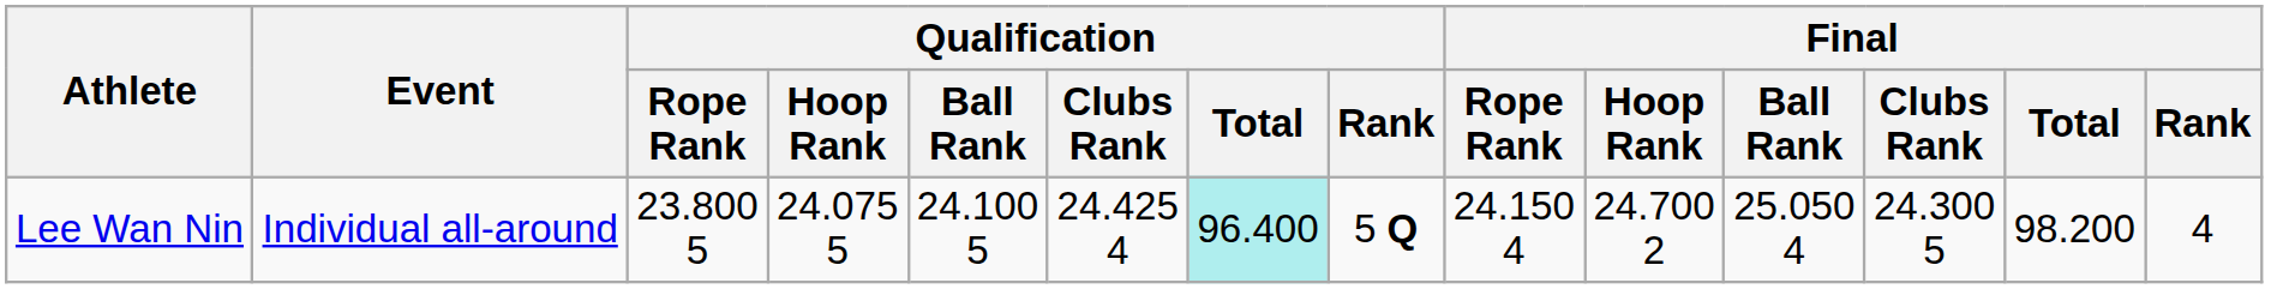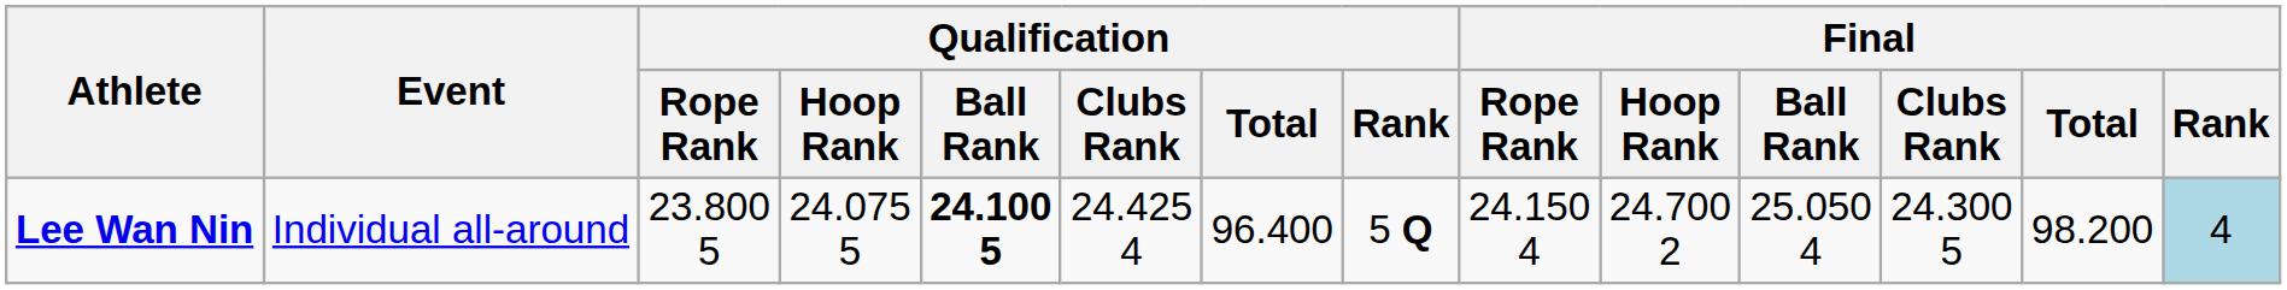row 3 | Athlete: normal -> bold
row 3 | Qualification / Ball Rank: normal -> bold
row 3 | Qualification / Total: paleturquoise background -> no background
row 3 | Final / Rank: no background -> lightblue background
